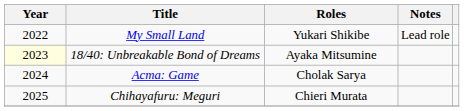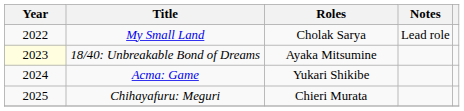My Small Land | Roles: Yukari Shikibe -> Cholak Sarya
Acma: Game | Roles: Cholak Sarya -> Yukari Shikibe
